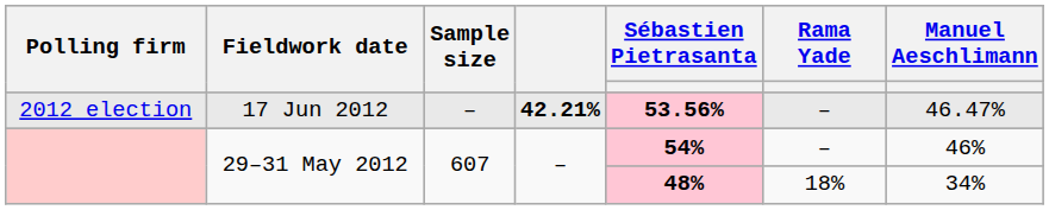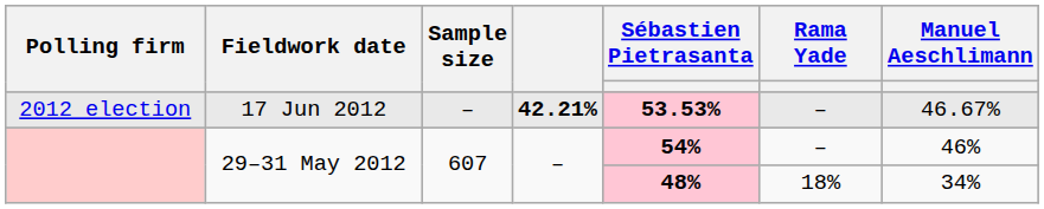2012 election | Sébastien Pietrasanta: 53.56% -> 53.53%
2012 election | Manuel Aeschlimann: 46.47% -> 46.67%
